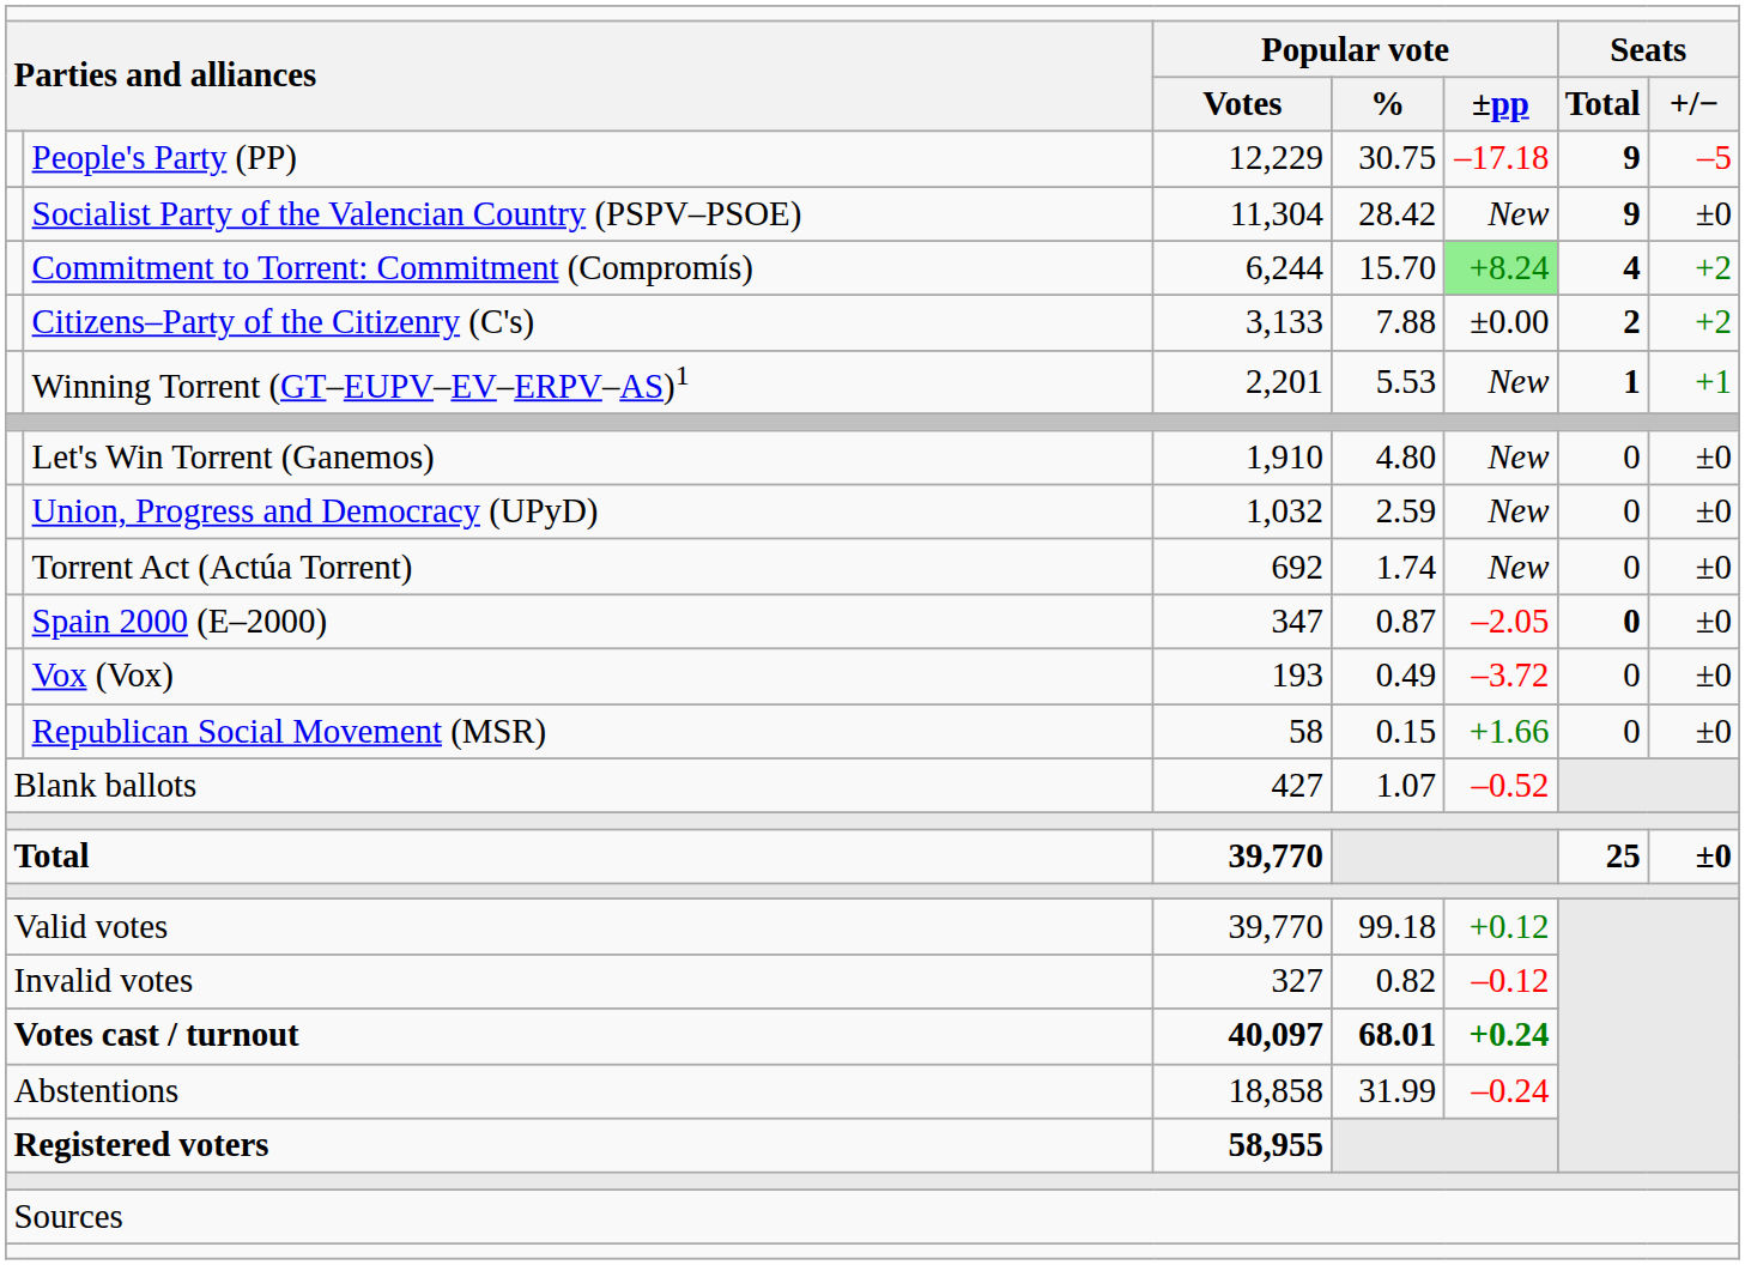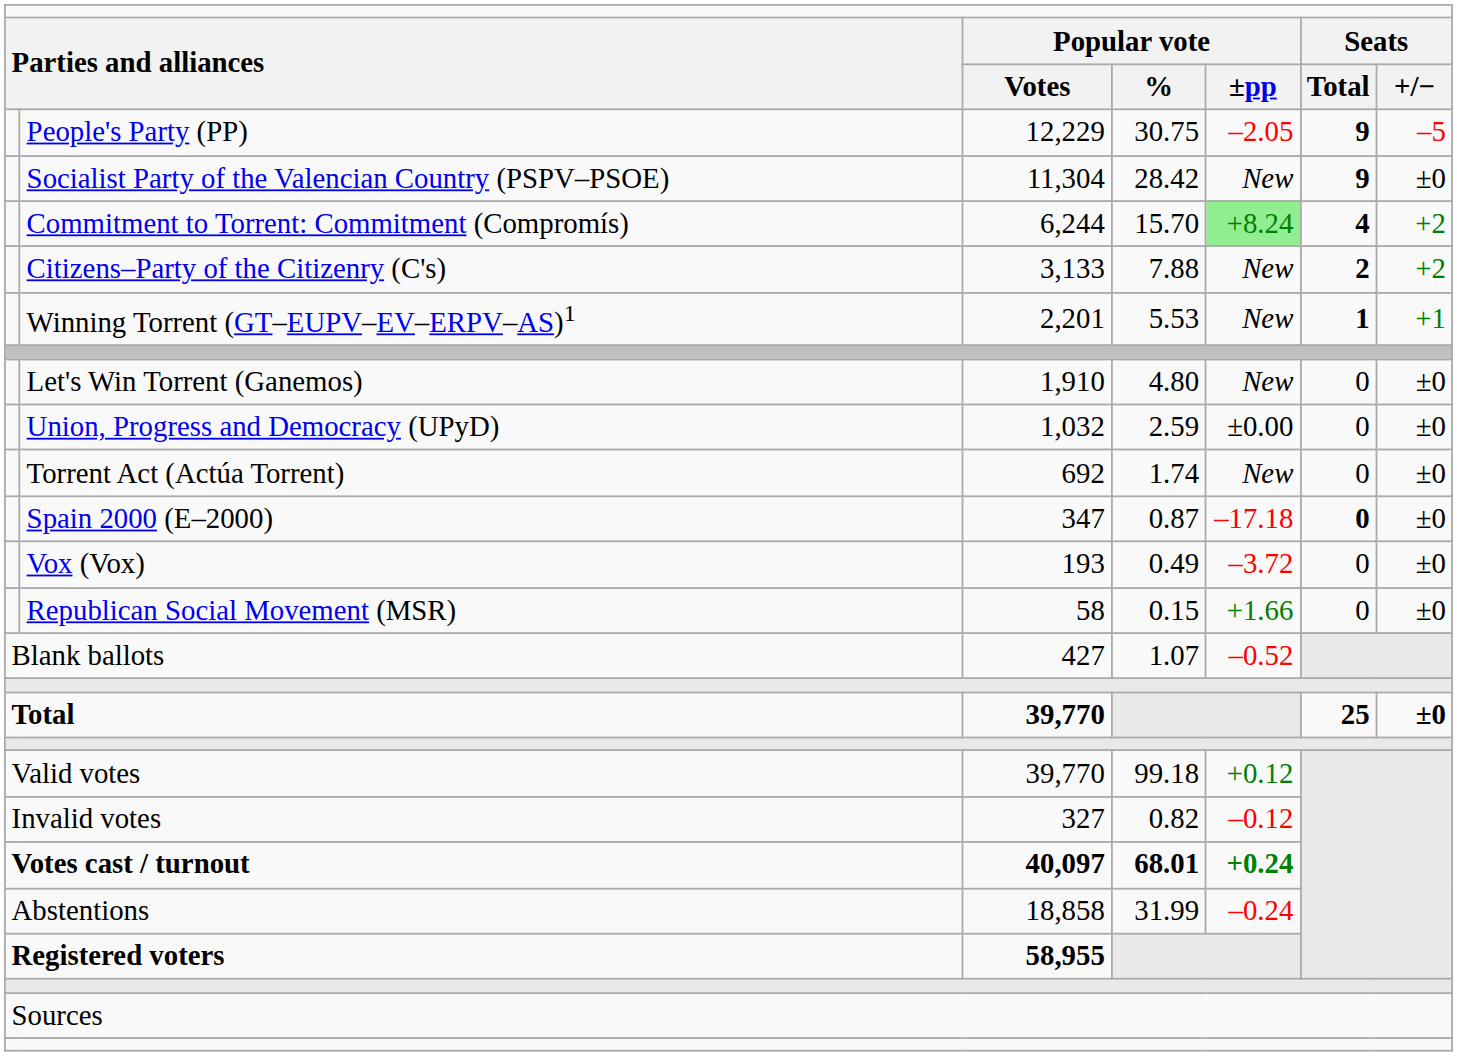People's Party (PP) | column 5: –17.18 -> –2.05
Citizens–Party of the Citizenry (C's) | column 5: ±0.00 -> New
Union, Progress and Democracy (UPyD) | column 5: New -> ±0.00
Spain 2000 (E–2000) | column 5: –2.05 -> –17.18
